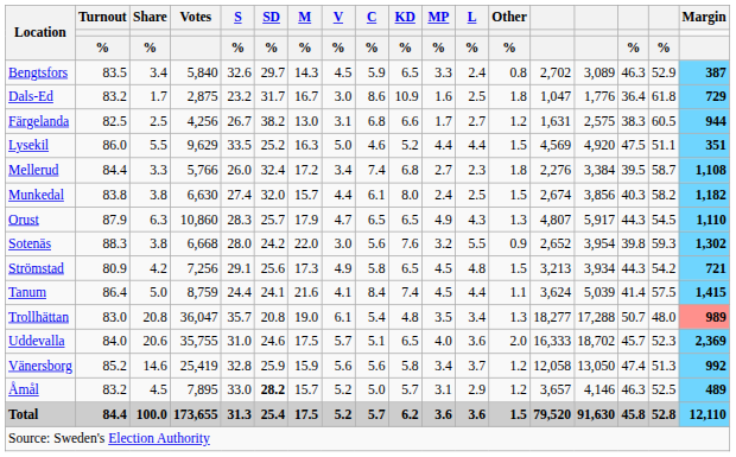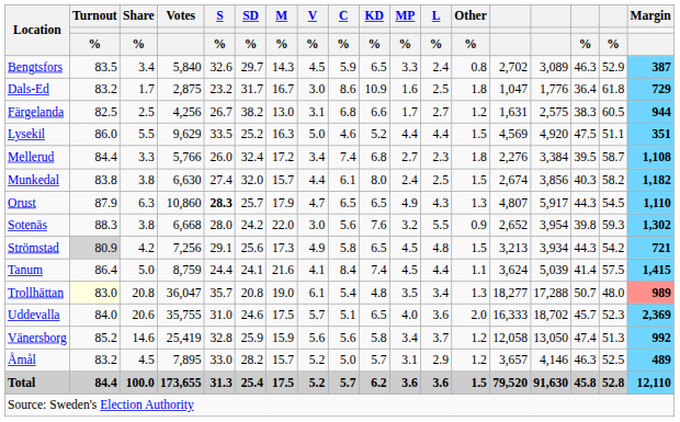Orust | S / %: normal -> bold
Strömstad | Turnout / %: no background -> lightgrey background
Trollhättan | Turnout / %: no background -> lightyellow background
Åmål | SD / %: bold -> normal
